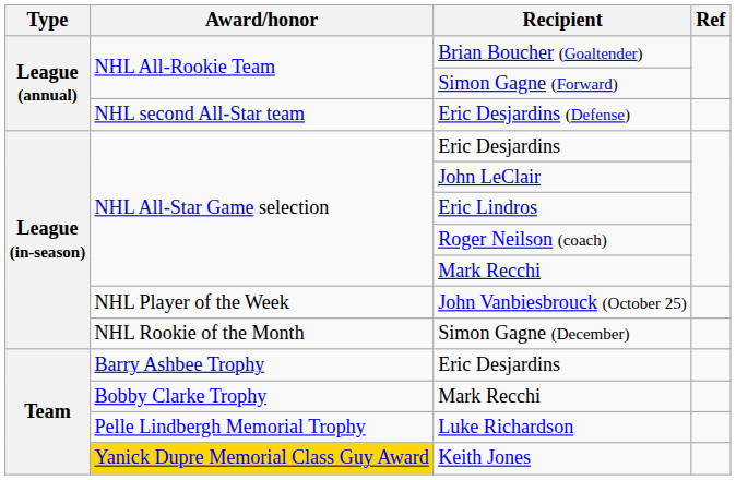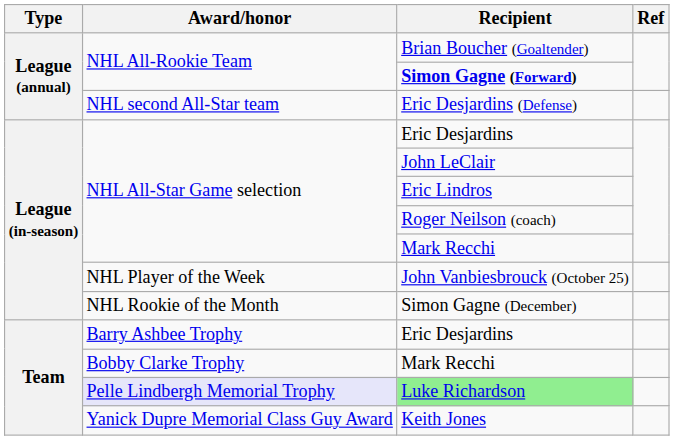Simon Gagne (Forward) | Recipient: normal -> bold
Luke Richardson | Award/honor: no background -> lavender background
Luke Richardson | Recipient: no background -> lightgreen background
Keith Jones | Award/honor: gold background -> no background
